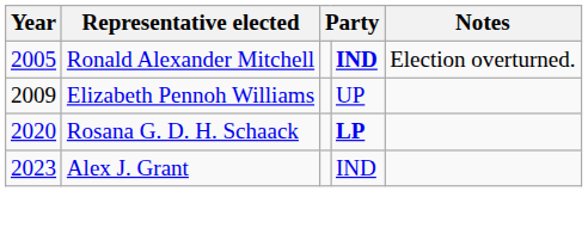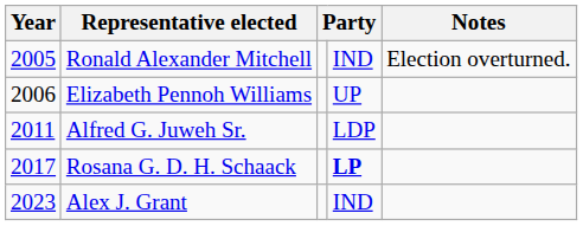Ronald Alexander Mitchell | column 4: bold -> normal
Elizabeth Pennoh Williams | Year: 2009 -> 2006
+ row: 2011 | Alfred G. Juweh Sr. | LDP
Rosana G. D. H. Schaack | Year: 2020 -> 2017
